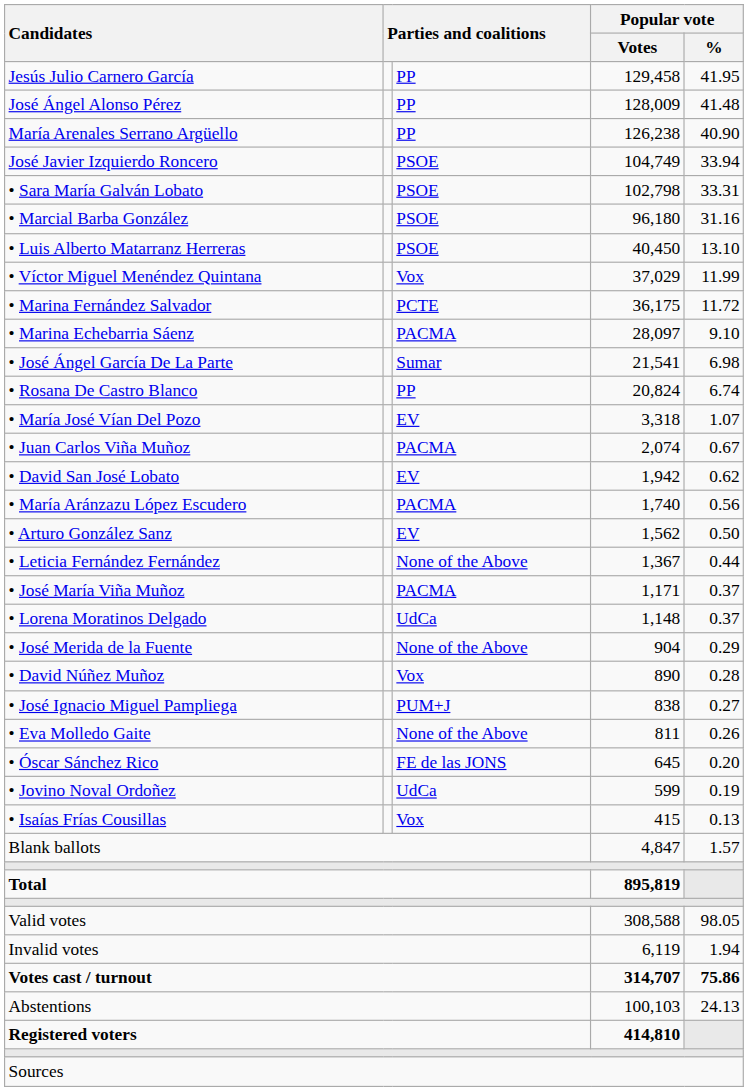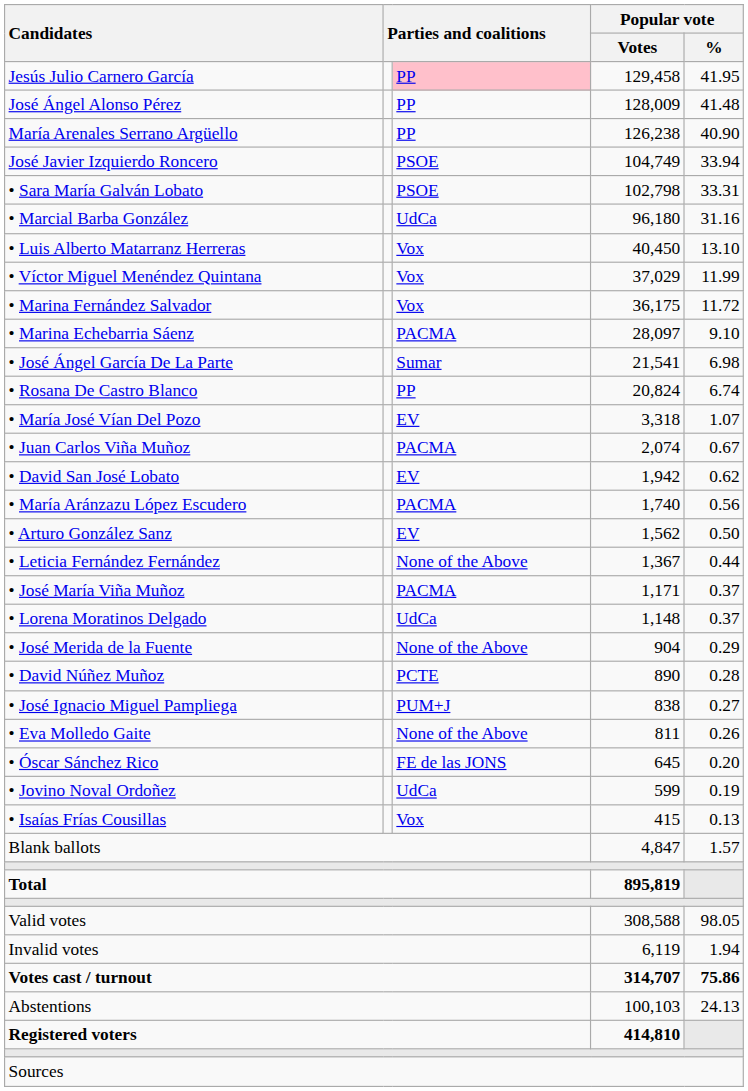Jesús Julio Carnero García | column 3: no background -> pink background
• Marcial Barba González | column 3: PSOE -> UdCa
• Luis Alberto Matarranz Herreras | column 3: PSOE -> Vox
• Marina Fernández Salvador | column 3: PCTE -> Vox
• David Núñez Muñoz | column 3: Vox -> PCTE
